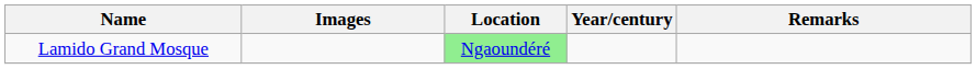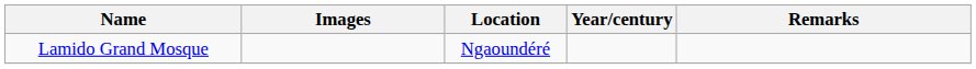Lamido Grand Mosque | Location: lightgreen background -> no background
